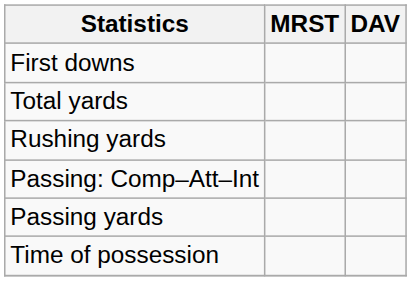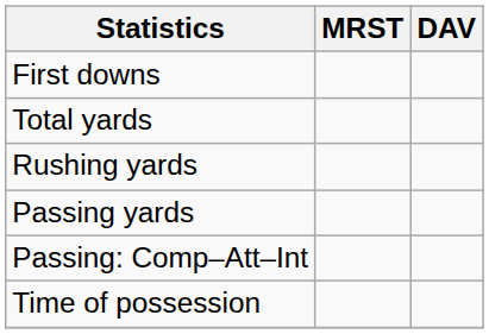rows swapped: Passing yards <-> Passing: Comp–Att–Int
